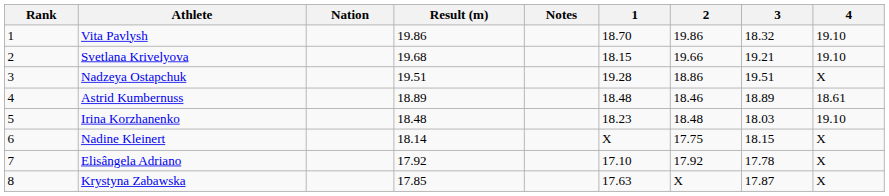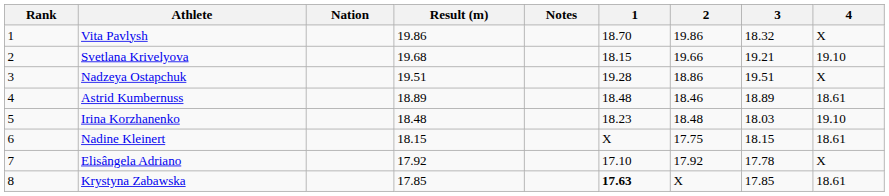Vita Pavlysh | 4: 19.10 -> X
Nadine Kleinert | Result (m): 18.14 -> 18.15
Nadine Kleinert | 4: X -> 18.61
Krystyna Zabawska | 1: normal -> bold
Krystyna Zabawska | 3: 17.87 -> 17.85
Krystyna Zabawska | 4: X -> 18.61
